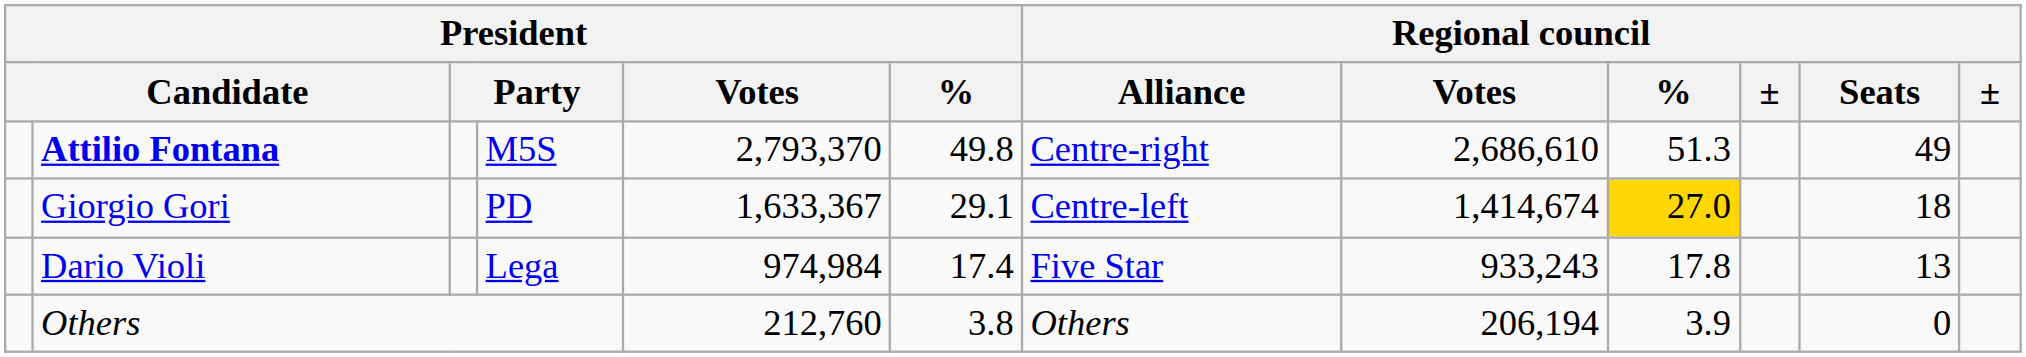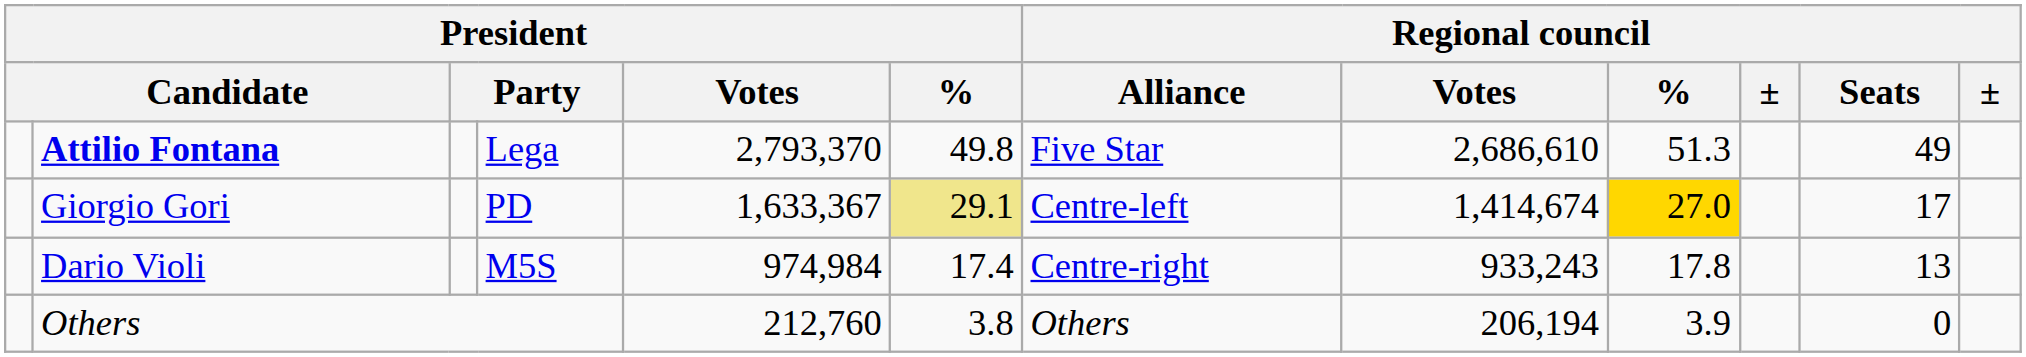Attilio Fontana | column 4: M5S -> Lega
Attilio Fontana | Regional council / Alliance: Centre-right -> Five Star
Giorgio Gori | President / %: no background -> khaki background
Giorgio Gori | Regional council / Seats: 18 -> 17
Dario Violi | column 4: Lega -> M5S
Dario Violi | Regional council / Alliance: Five Star -> Centre-right
